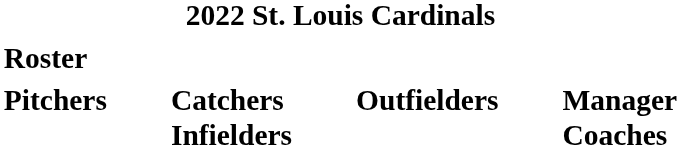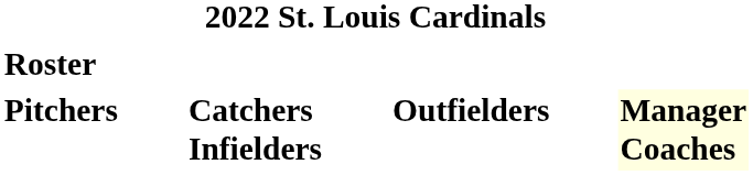Pitchers | column 4: no background -> lightyellow background
